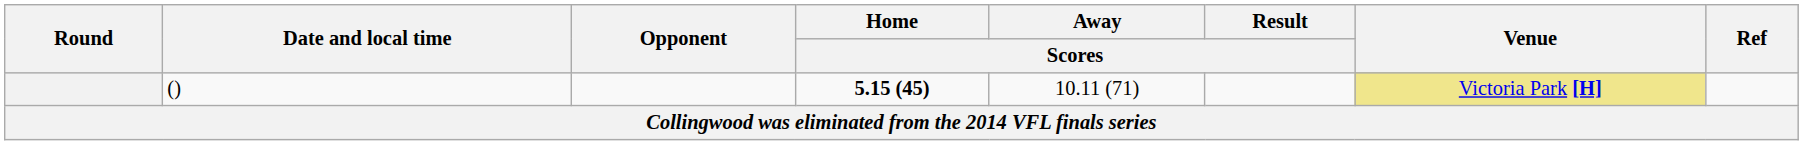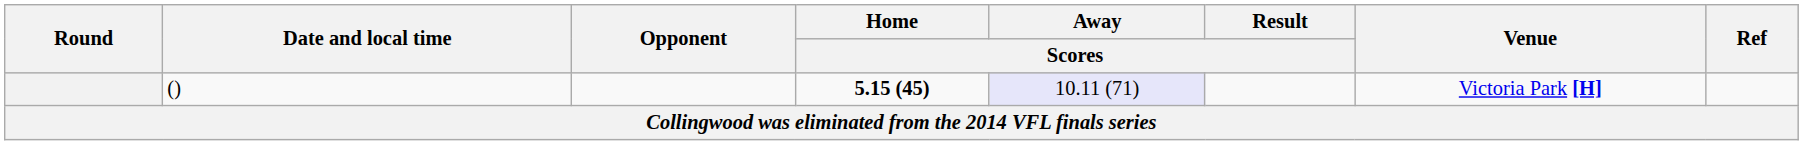row 3 | Away / Scores: no background -> lavender background
row 3 | Venue: khaki background -> no background
